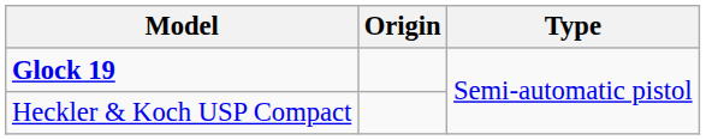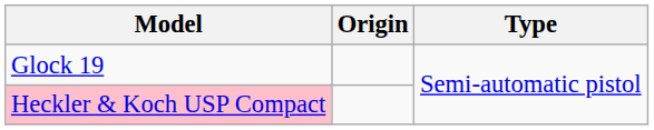Glock 19 | Model: bold -> normal
Heckler & Koch USP Compact | Model: no background -> pink background
